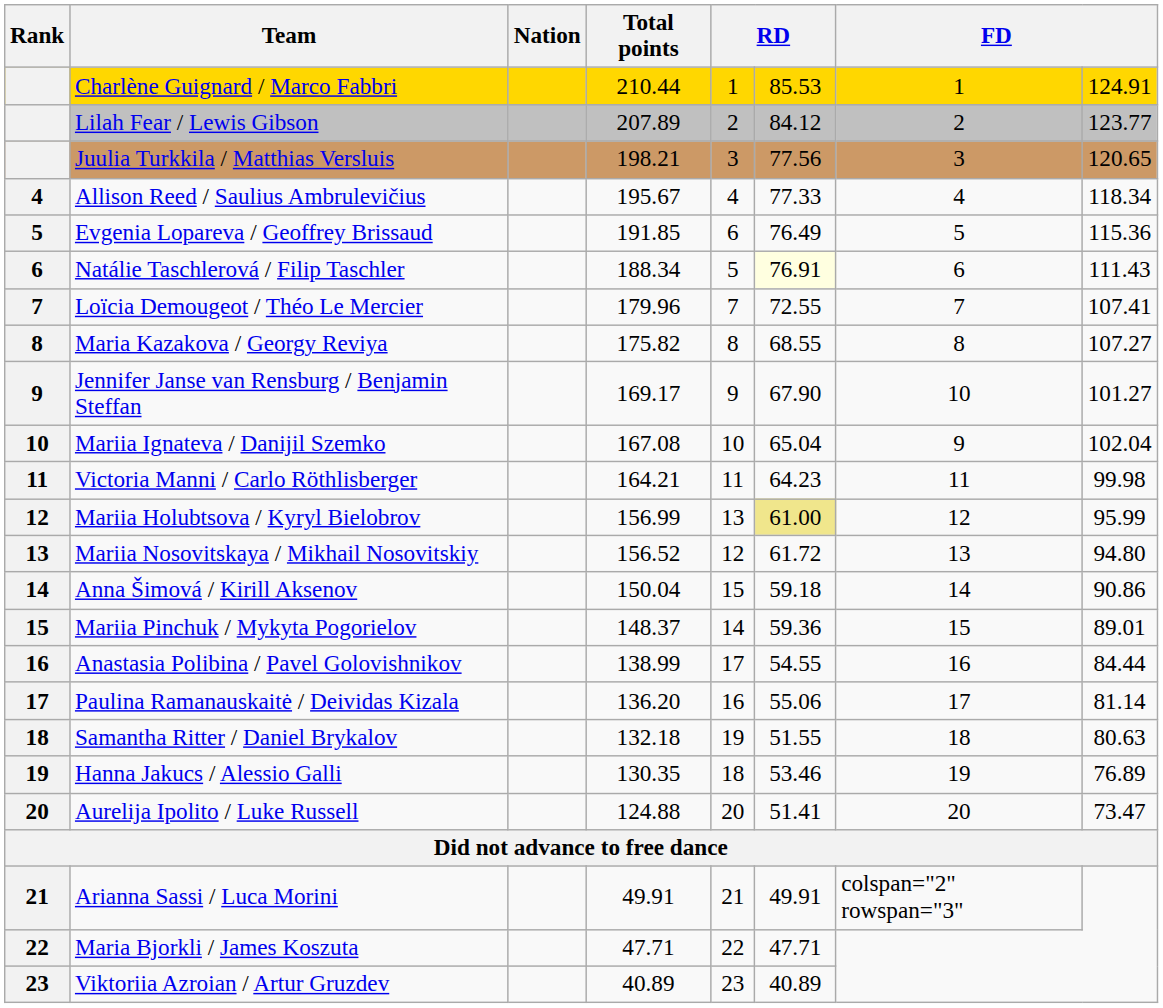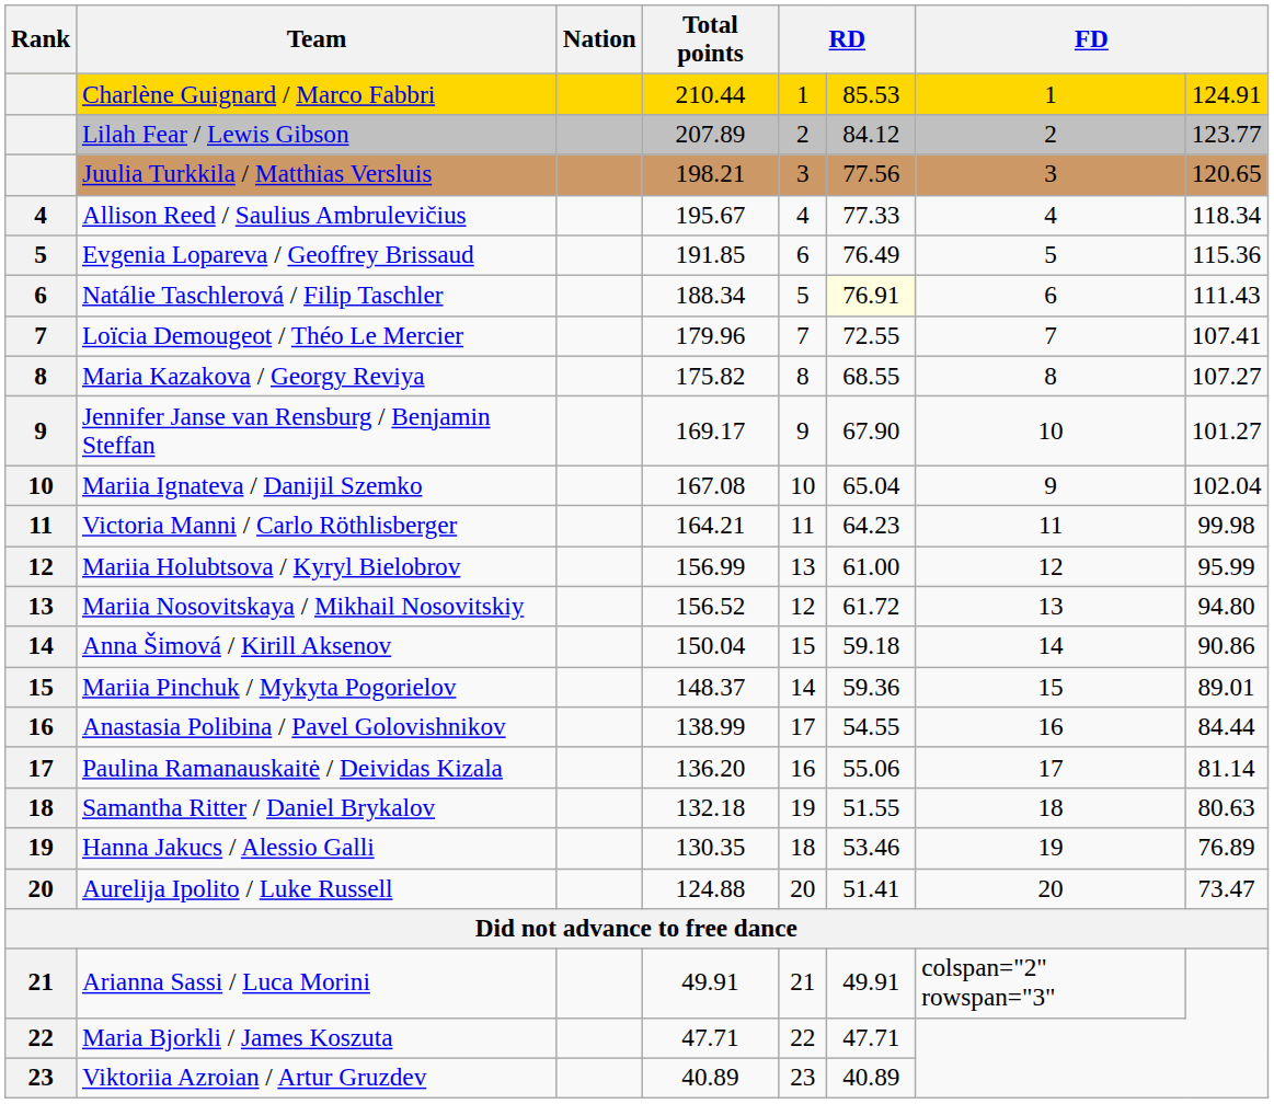Mariia Holubtsova / Kyryl Bielobrov | column 6: khaki background -> no background
